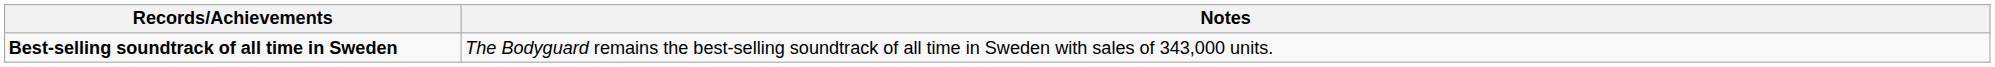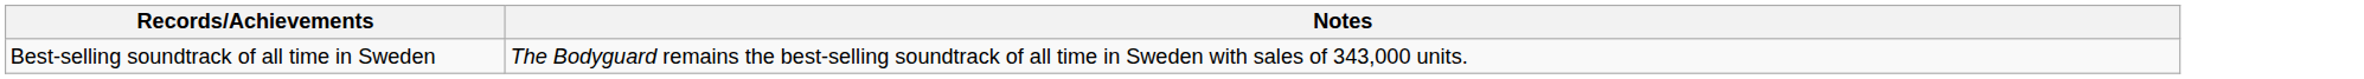row 2 | Records/Achievements: bold -> normal
